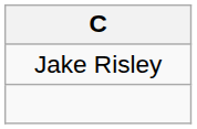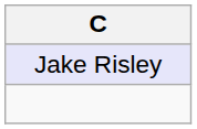row 2 | column 1: no background -> lavender background
